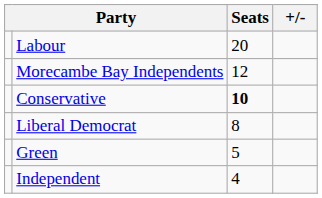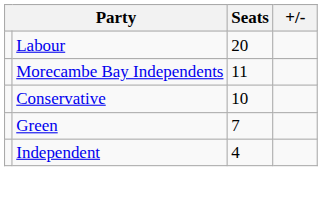Morecambe Bay Independents | Seats: 12 -> 11
Conservative | Seats: bold -> normal
- row: Liberal Democrat | 8
Green | Seats: 5 -> 7
